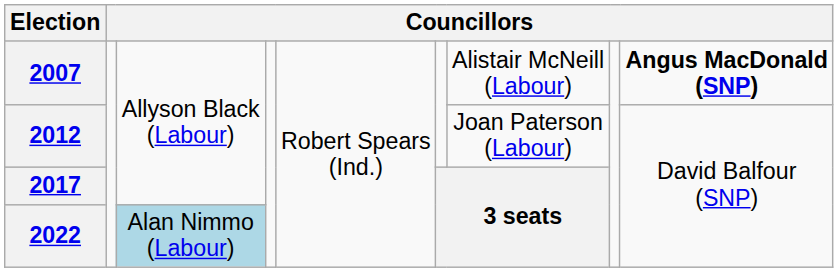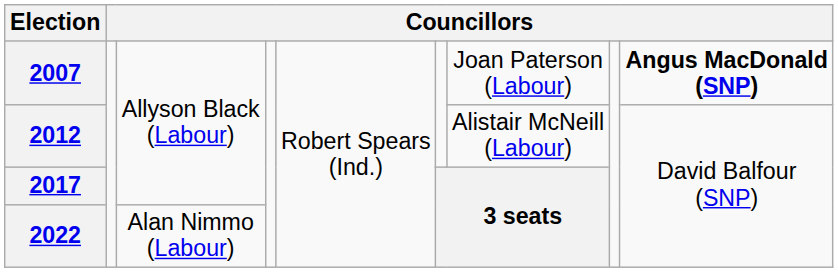2007 | column 7: Alistair McNeill (Labour) -> Joan Paterson (Labour)
2012 | column 7: Joan Paterson (Labour) -> Alistair McNeill (Labour)
2022 | column 3: lightblue background -> no background
